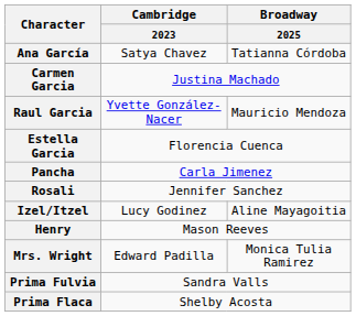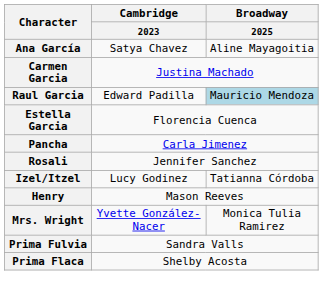Ana García | Broadway / 2025: Tatianna Córdoba -> Aline Mayagoitia
Raul Garcia | Cambridge / 2023: Yvette González-Nacer -> Edward Padilla
Raul Garcia | Broadway / 2025: no background -> lightblue background
Izel/Itzel | Broadway / 2025: Aline Mayagoitia -> Tatianna Córdoba
Mrs. Wright | Cambridge / 2023: Edward Padilla -> Yvette González-Nacer
